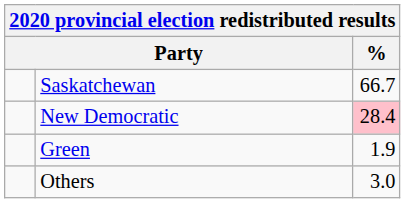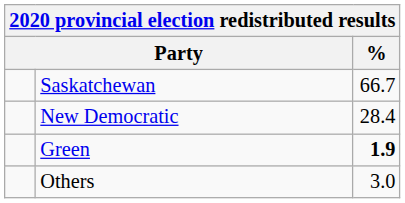New Democratic | %: pink background -> no background
Green | %: normal -> bold
